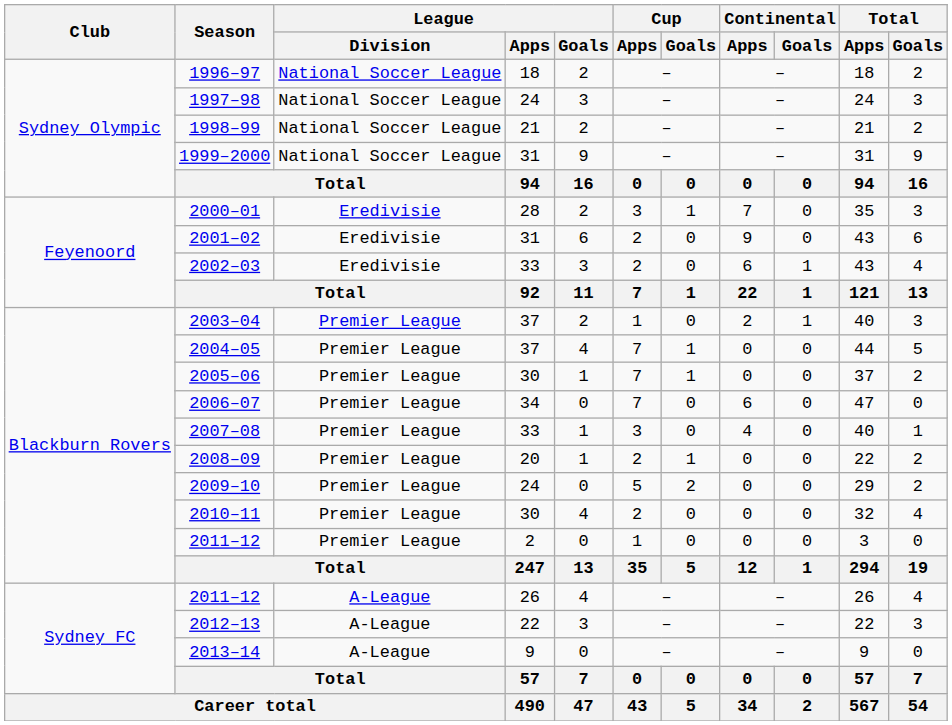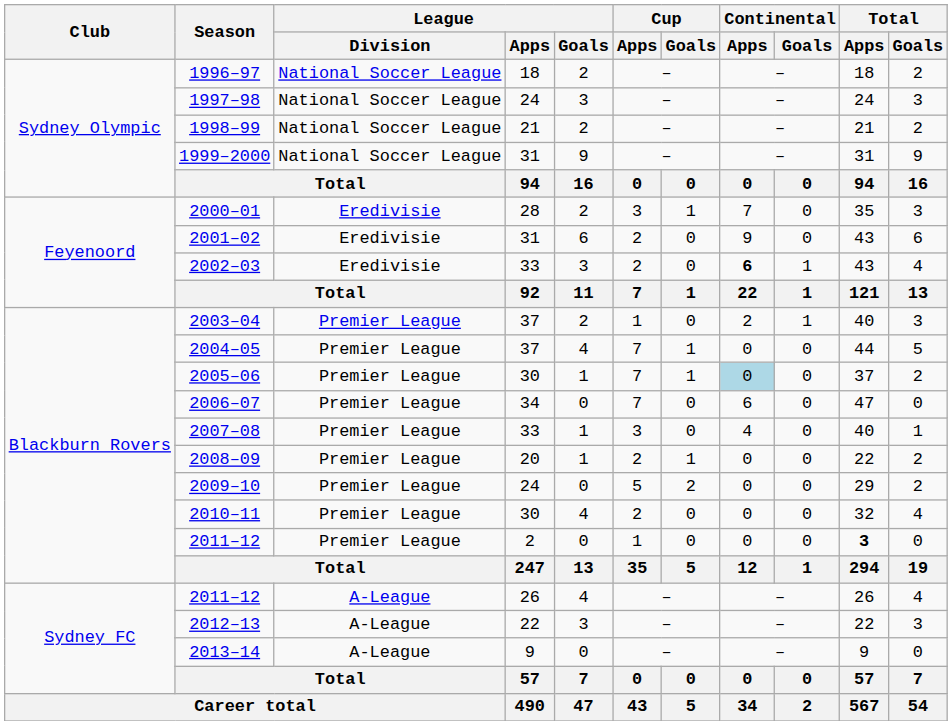2002–03 | Continental / Apps: normal -> bold
2005–06 | Continental / Apps: no background -> lightblue background
2011–12 / 2 | Total / Apps: normal -> bold
